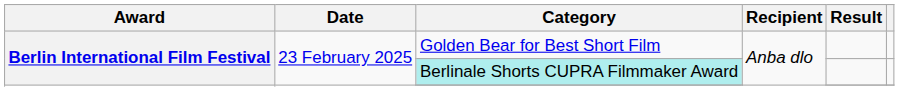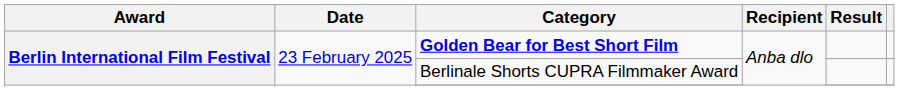Golden Bear for Best Short Film | Category: normal -> bold
Berlinale Shorts CUPRA Filmmaker Award | Category: paleturquoise background -> no background
